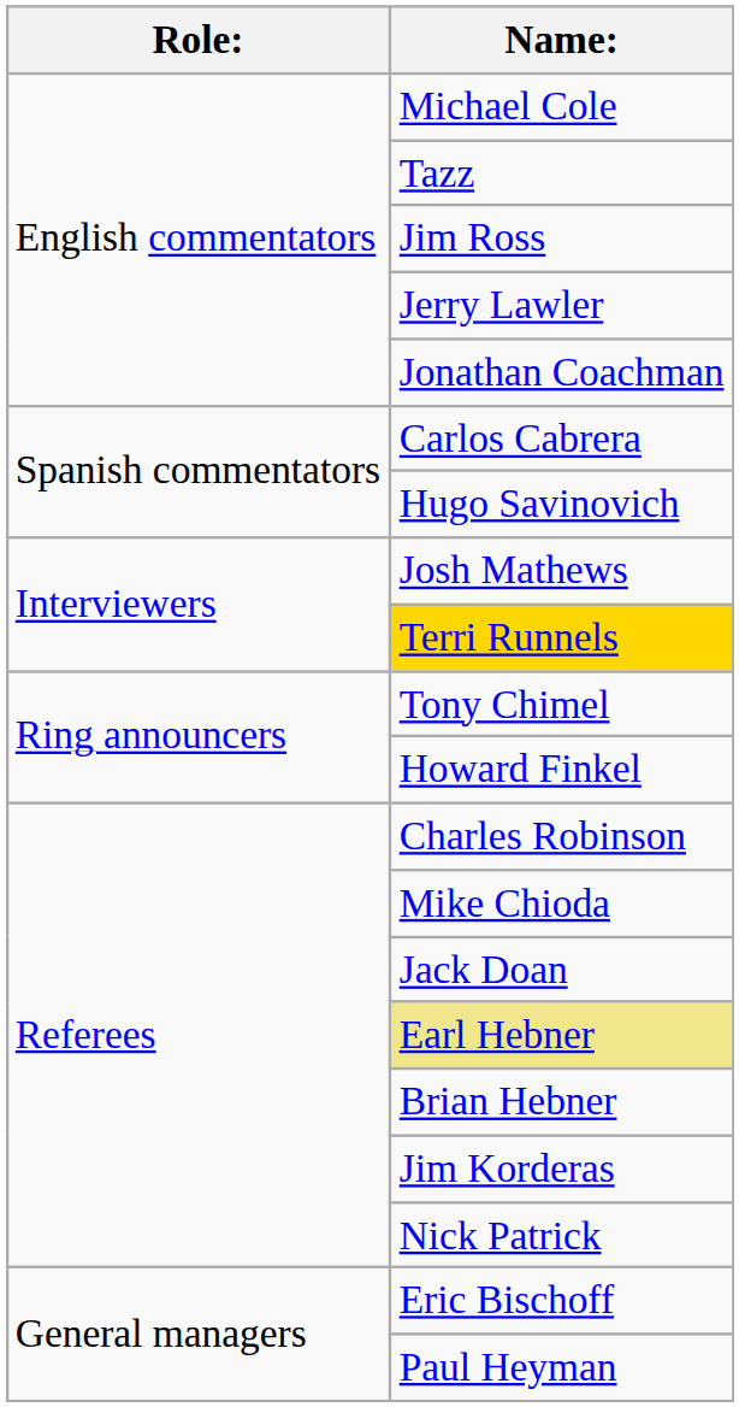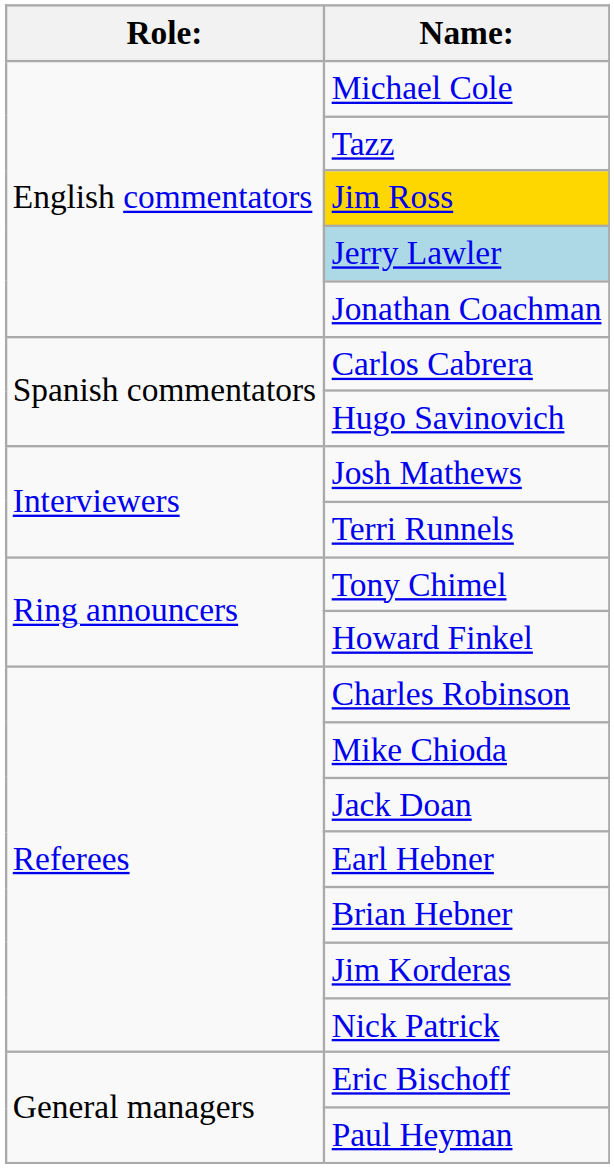Jim Ross | Name:: no background -> gold background
Jerry Lawler | Name:: no background -> lightblue background
Terri Runnels | Name:: gold background -> no background
Earl Hebner | Name:: khaki background -> no background
